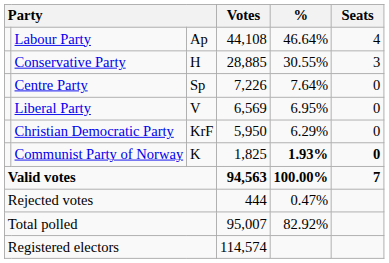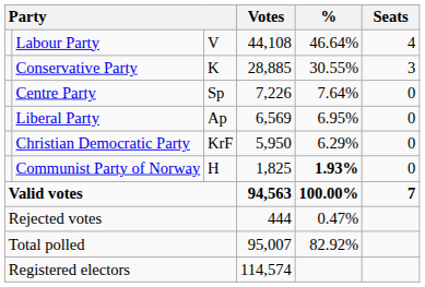Labour Party | column 3: Ap -> V
Conservative Party | column 3: H -> K
Liberal Party | column 3: V -> Ap
Communist Party of Norway | column 3: K -> H
Communist Party of Norway | Seats: bold -> normal
